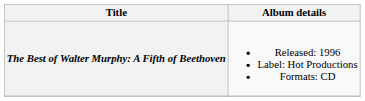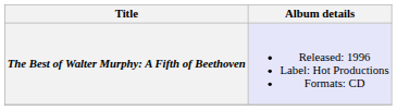The Best of Walter Murphy: A Fifth of Beethoven | Album details: no background -> lavender background
